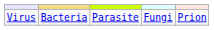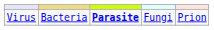Virus | column 3: normal -> bold
